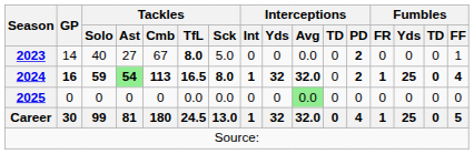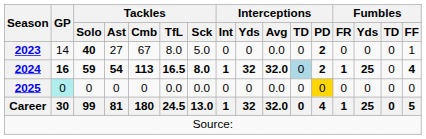2023 | Tackles / Solo: normal -> bold
2023 | Tackles / TfL: bold -> normal
2024 | Tackles / Ast: lightgreen background -> no background
2024 | Interceptions / TD: no background -> lightblue background
2024 | Fumbles / TD: bold -> normal
2025 | GP: no background -> paleturquoise background
2025 | Interceptions / Avg: lightgreen background -> no background
2025 | Interceptions / PD: no background -> gold background
